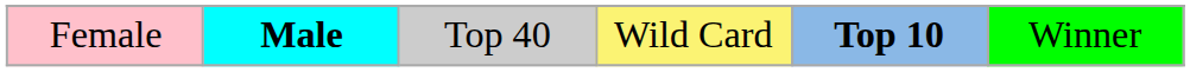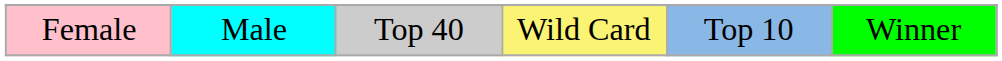Female | column 2: bold -> normal
Female | column 5: bold -> normal
